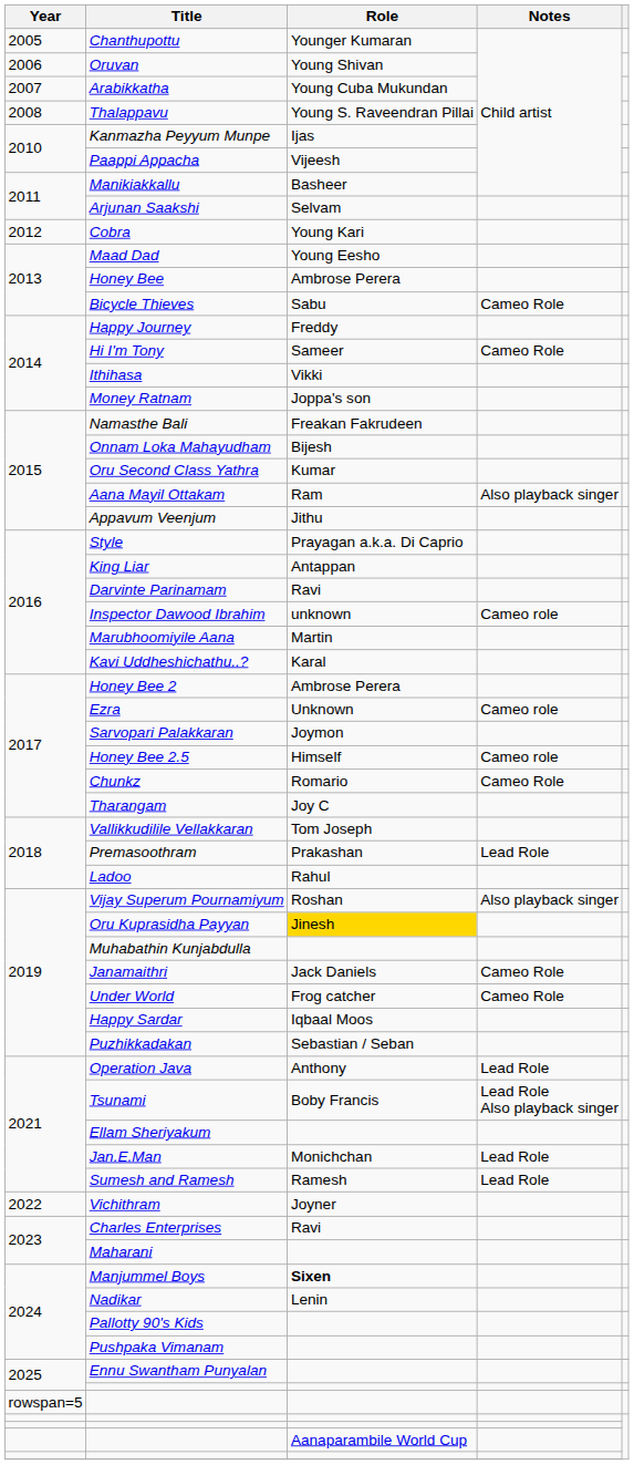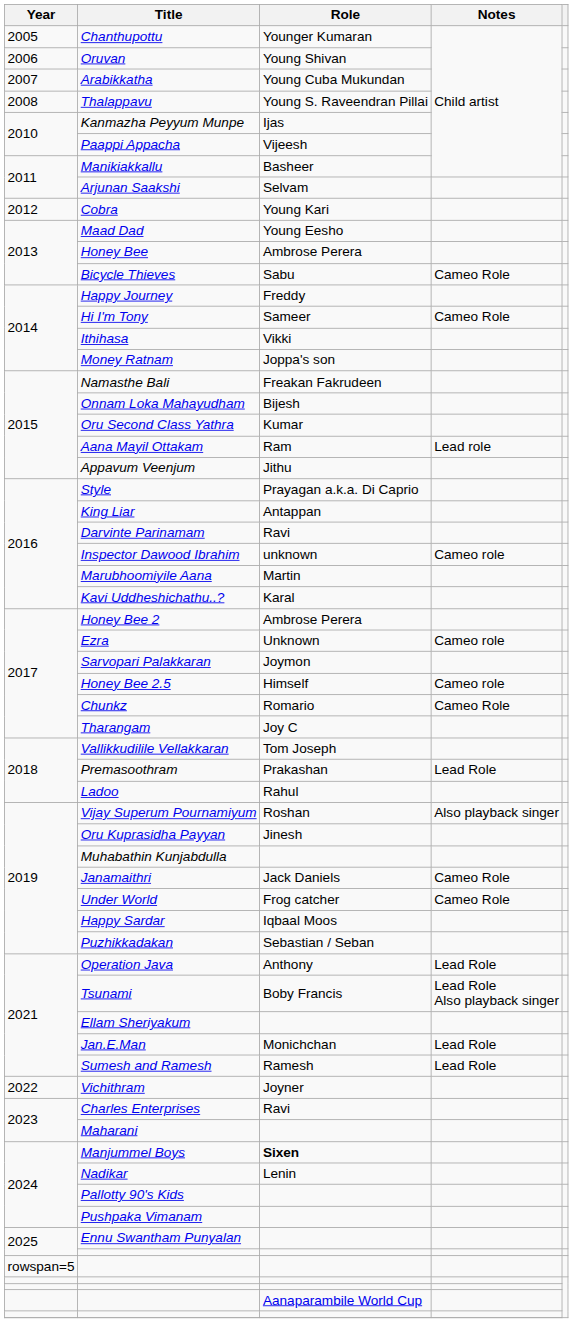Aana Mayil Ottakam | Notes: Also playback singer -> Lead role
Oru Kuprasidha Payyan | Role: gold background -> no background
